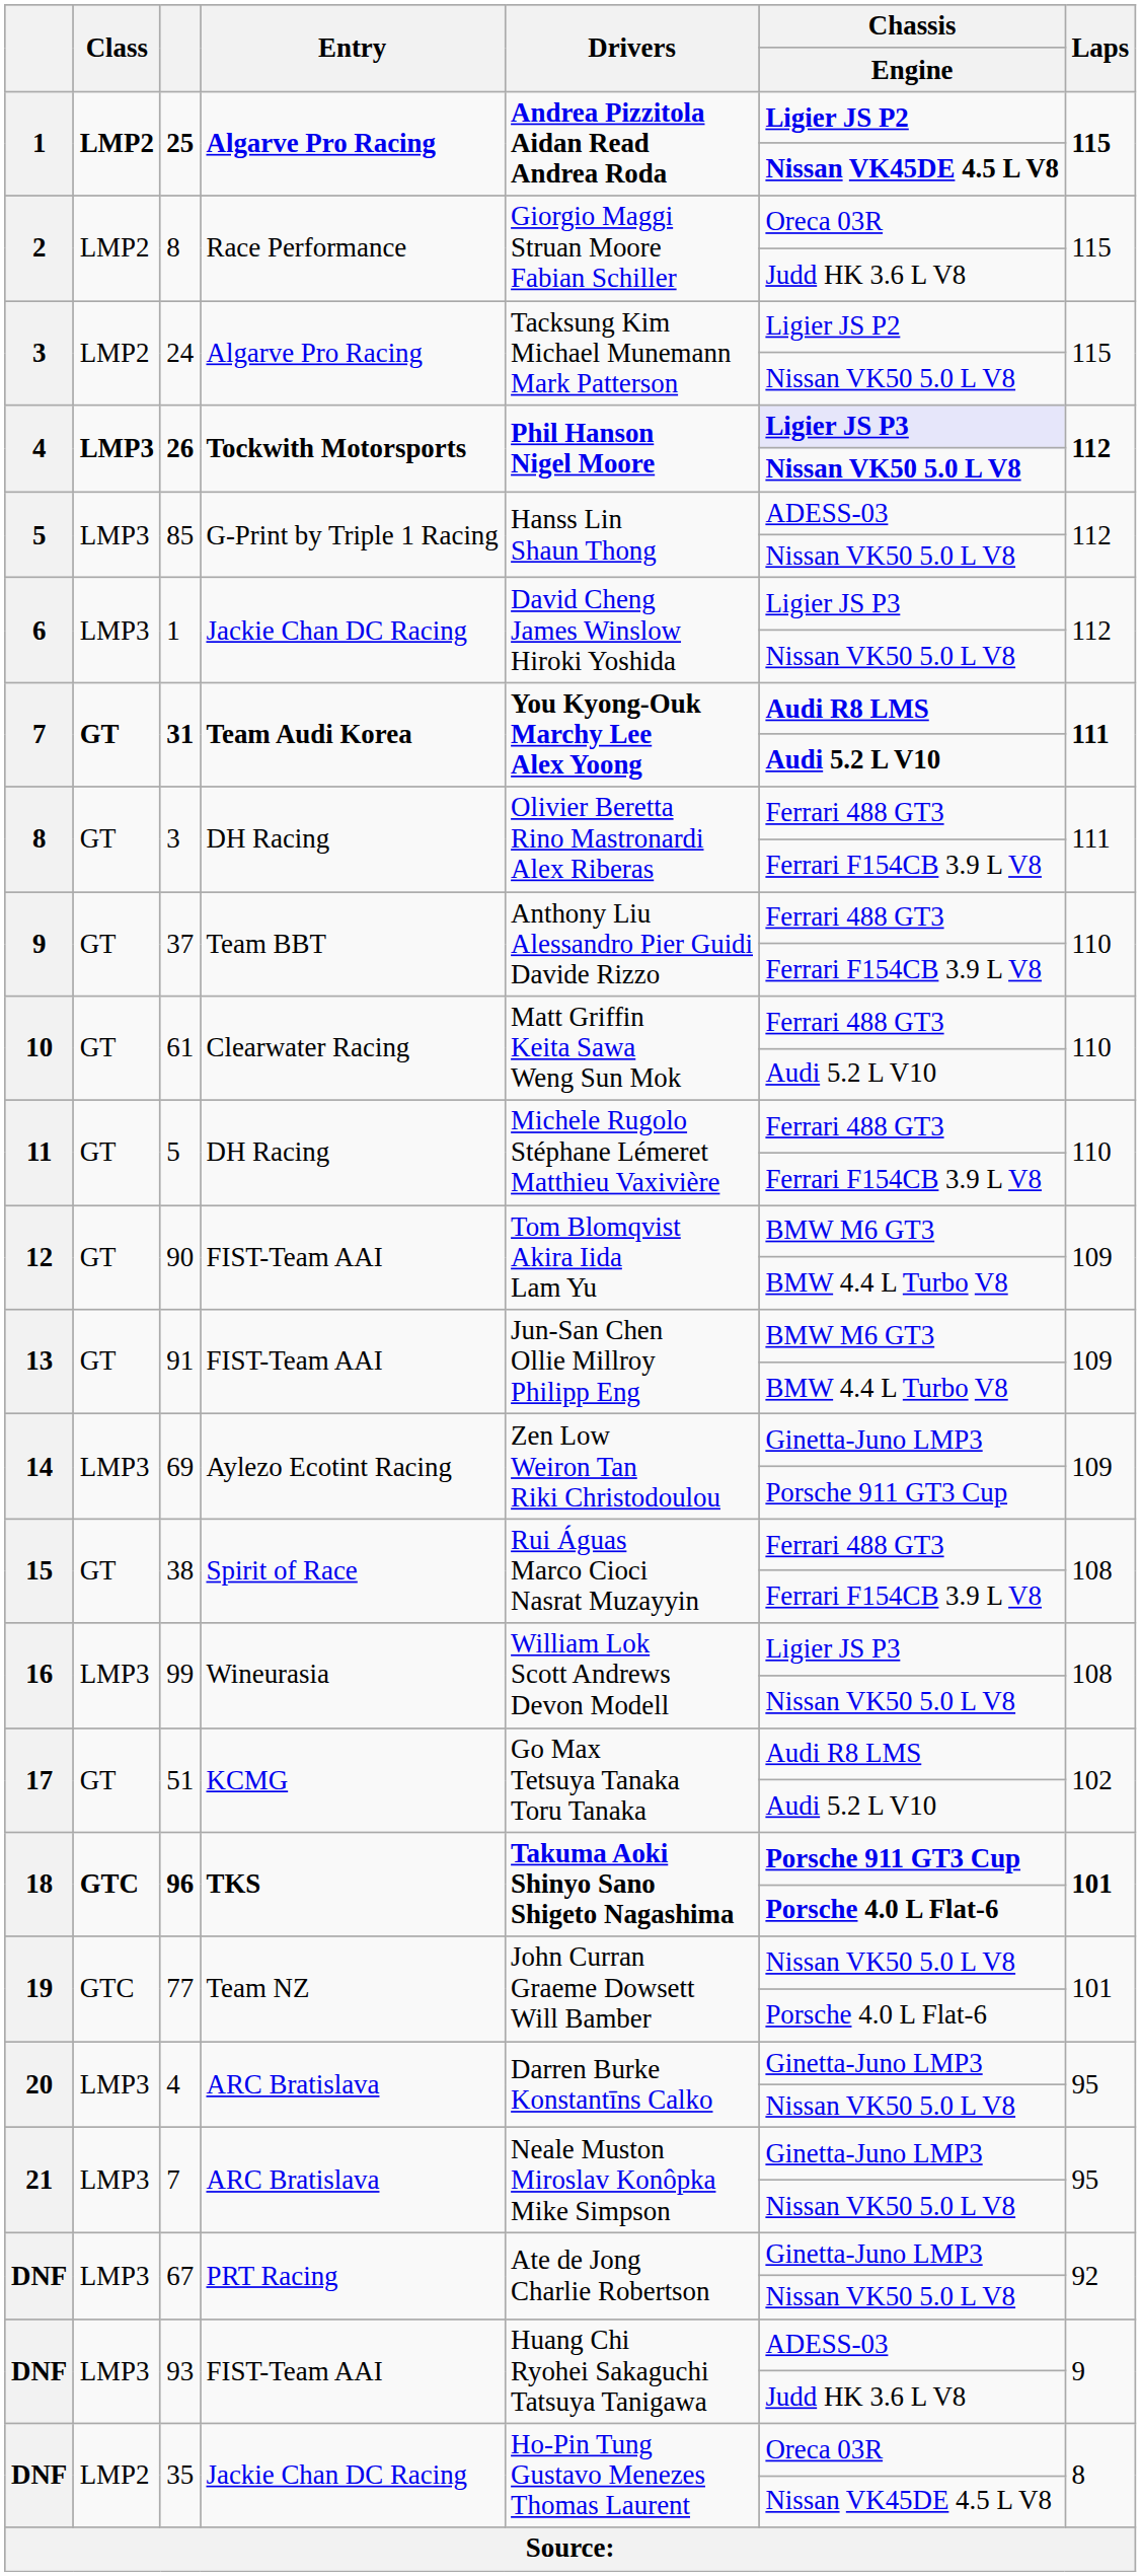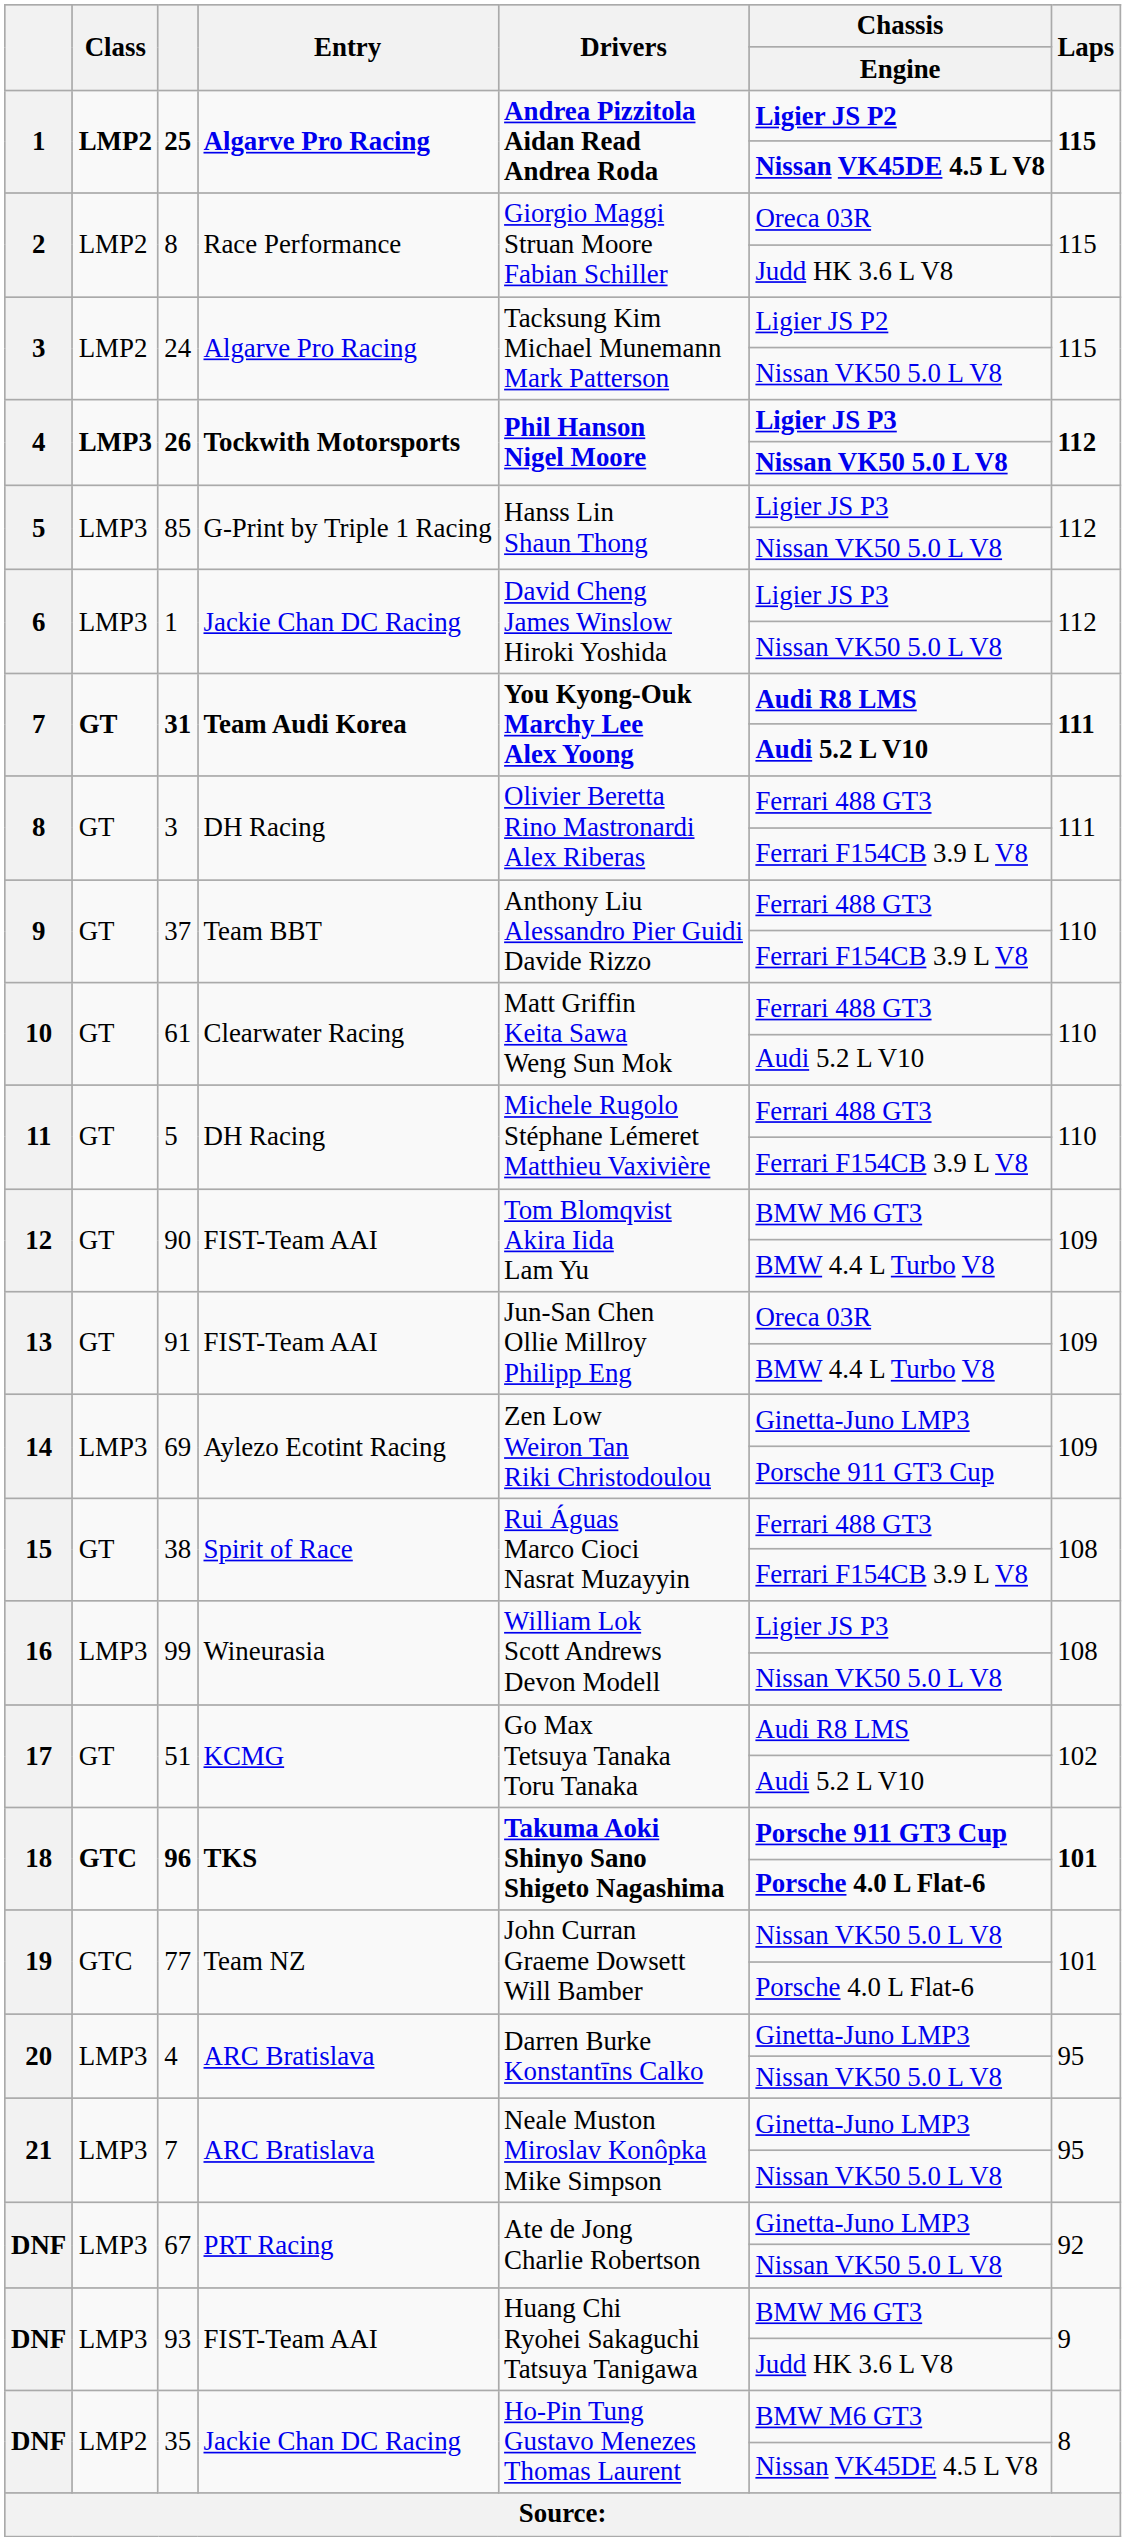row 9 | Chassis / Engine: lavender background -> no background
row 11 | Chassis / Engine: ADESS-03 -> Ligier JS P3
row 27 | Chassis / Engine: BMW M6 GT3 -> Oreca 03R
row 47 | Chassis / Engine: ADESS-03 -> BMW M6 GT3
row 49 | Chassis / Engine: Oreca 03R -> BMW M6 GT3
